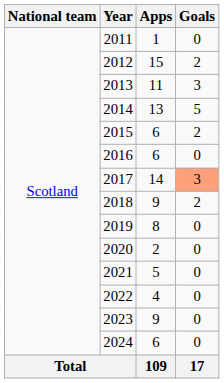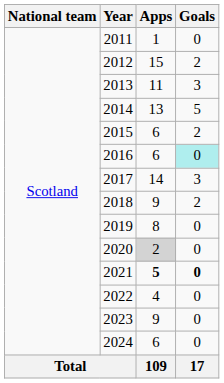2016 | Goals: no background -> paleturquoise background
2017 | Goals: lightsalmon background -> no background
2020 | Apps: no background -> lightgrey background
2021 | Apps: normal -> bold
2021 | Goals: normal -> bold
